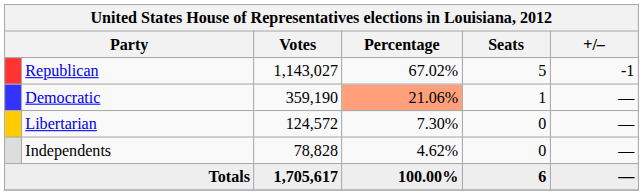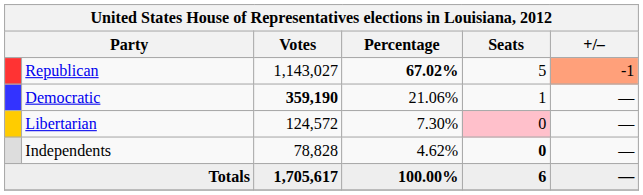Republican | Percentage: normal -> bold
Republican | +/–: no background -> lightsalmon background
Democratic | Votes: normal -> bold
Democratic | Percentage: lightsalmon background -> no background
Libertarian | Seats: no background -> pink background
Independents | Seats: normal -> bold
